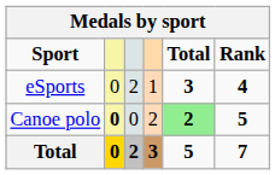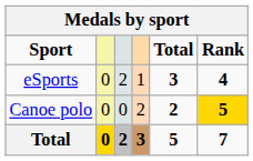Canoe polo | column 2: bold -> normal
Canoe polo | Total: lightgreen background -> no background
Canoe polo | Rank: no background -> gold background
